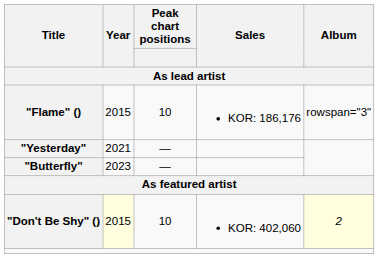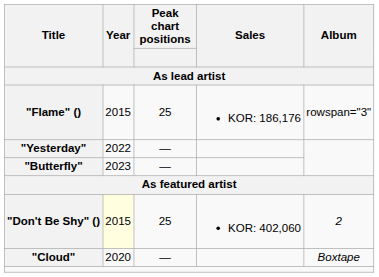"Flame" () | Peak chart positions: 10 -> 25
"Yesterday" | Year: 2021 -> 2022
"Don't Be Shy" () | Peak chart positions: 10 -> 25
"Don't Be Shy" () | Album: lightyellow background -> no background
+ row: "Cloud" | 2020 | — | Boxtape
